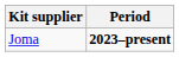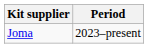Joma | Period: bold -> normal
